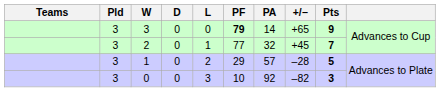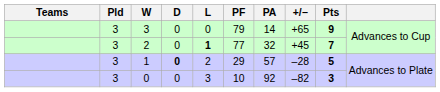row 2 | PF: bold -> normal
row 3 | L: normal -> bold
row 4 | D: normal -> bold
